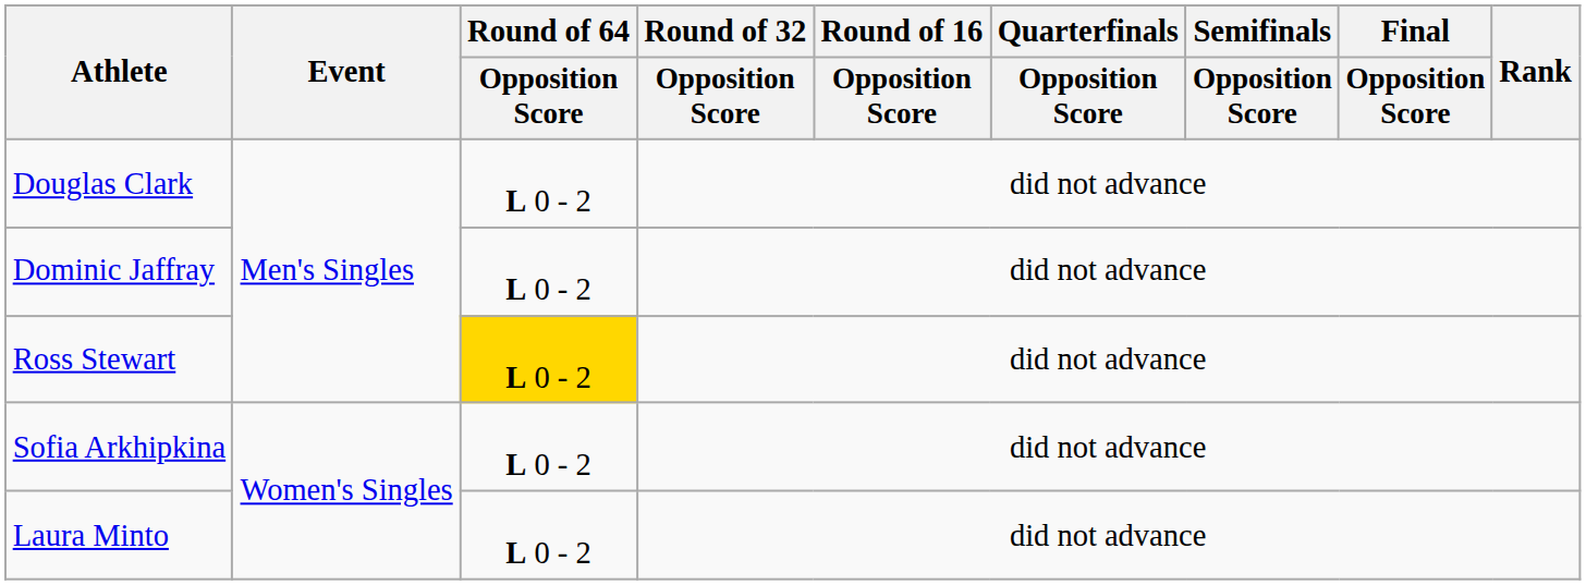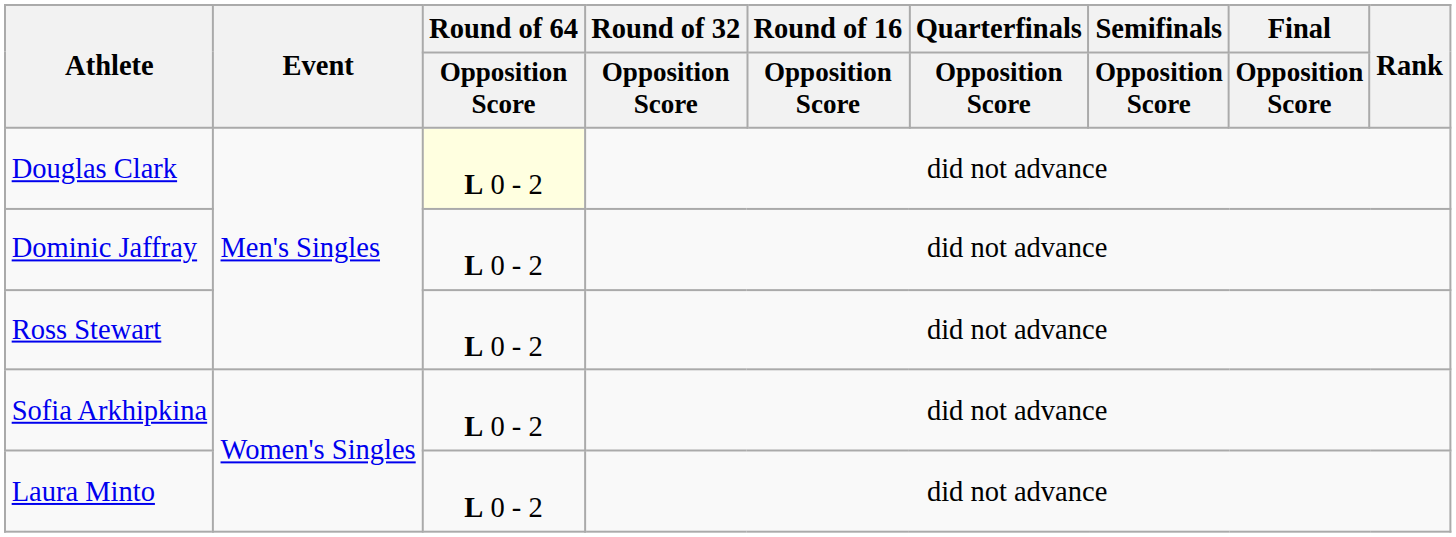Douglas Clark | Round of 64 / Opposition Score: no background -> lightyellow background
Ross Stewart | Round of 64 / Opposition Score: gold background -> no background
